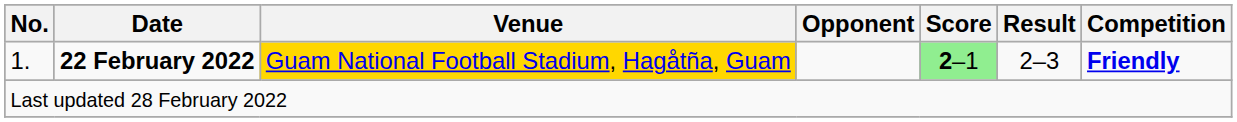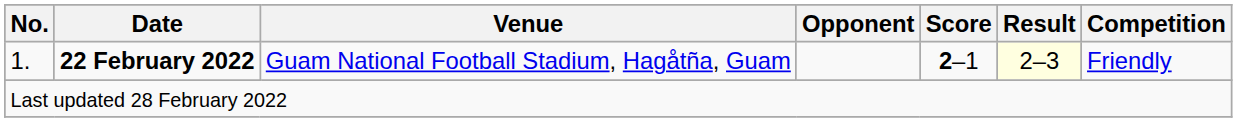1. | Venue: gold background -> no background
1. | Score: lightgreen background -> no background
1. | Result: no background -> lightyellow background
1. | Competition: bold -> normal
